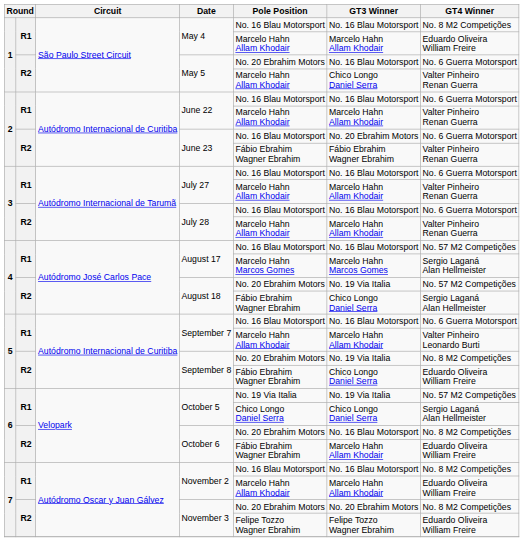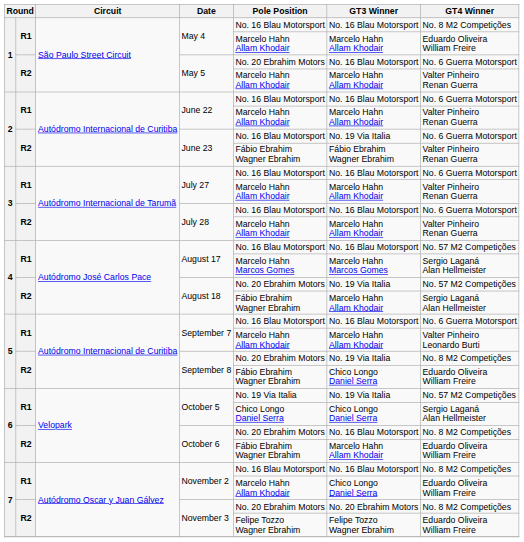row 5 | GT3 Winner: Chico Longo Daniel Serra -> Marcelo Hahn Allam Khodair
row 8 | GT3 Winner: No. 20 Ebrahim Motors -> No. 19 Via Italia
row 17 | GT3 Winner: Chico Longo Daniel Serra -> Marcelo Hahn Allam Khodair
row 27 | GT3 Winner: Marcelo Hahn Allam Khodair -> Chico Longo Daniel Serra
